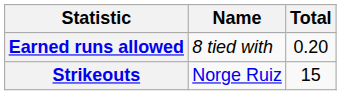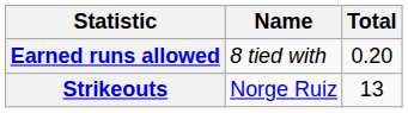Strikeouts | Total: 15 -> 13
